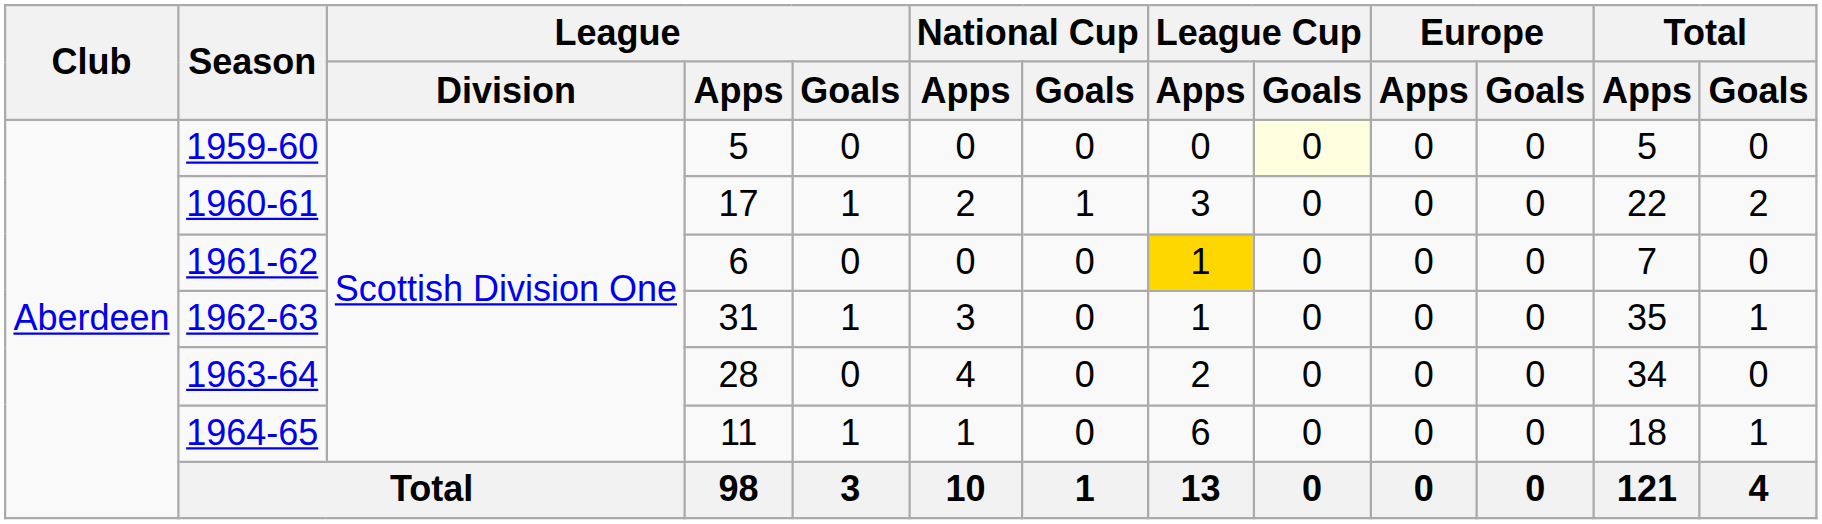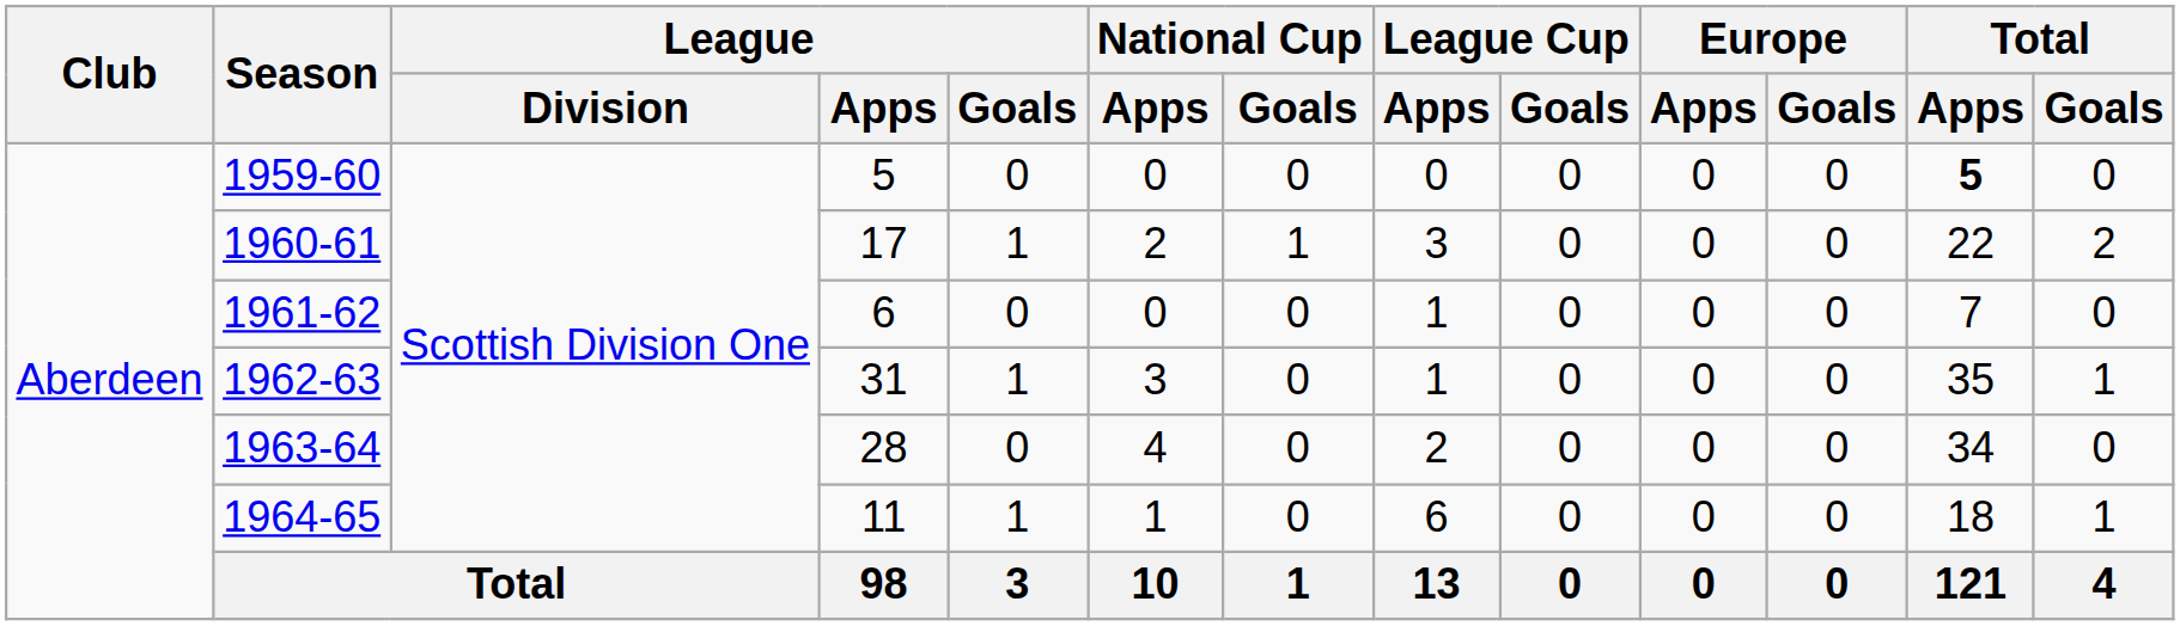1959-60 | League Cup / Goals: lightyellow background -> no background
1959-60 | Total / Apps: normal -> bold
1961-62 | League Cup / Apps: gold background -> no background
